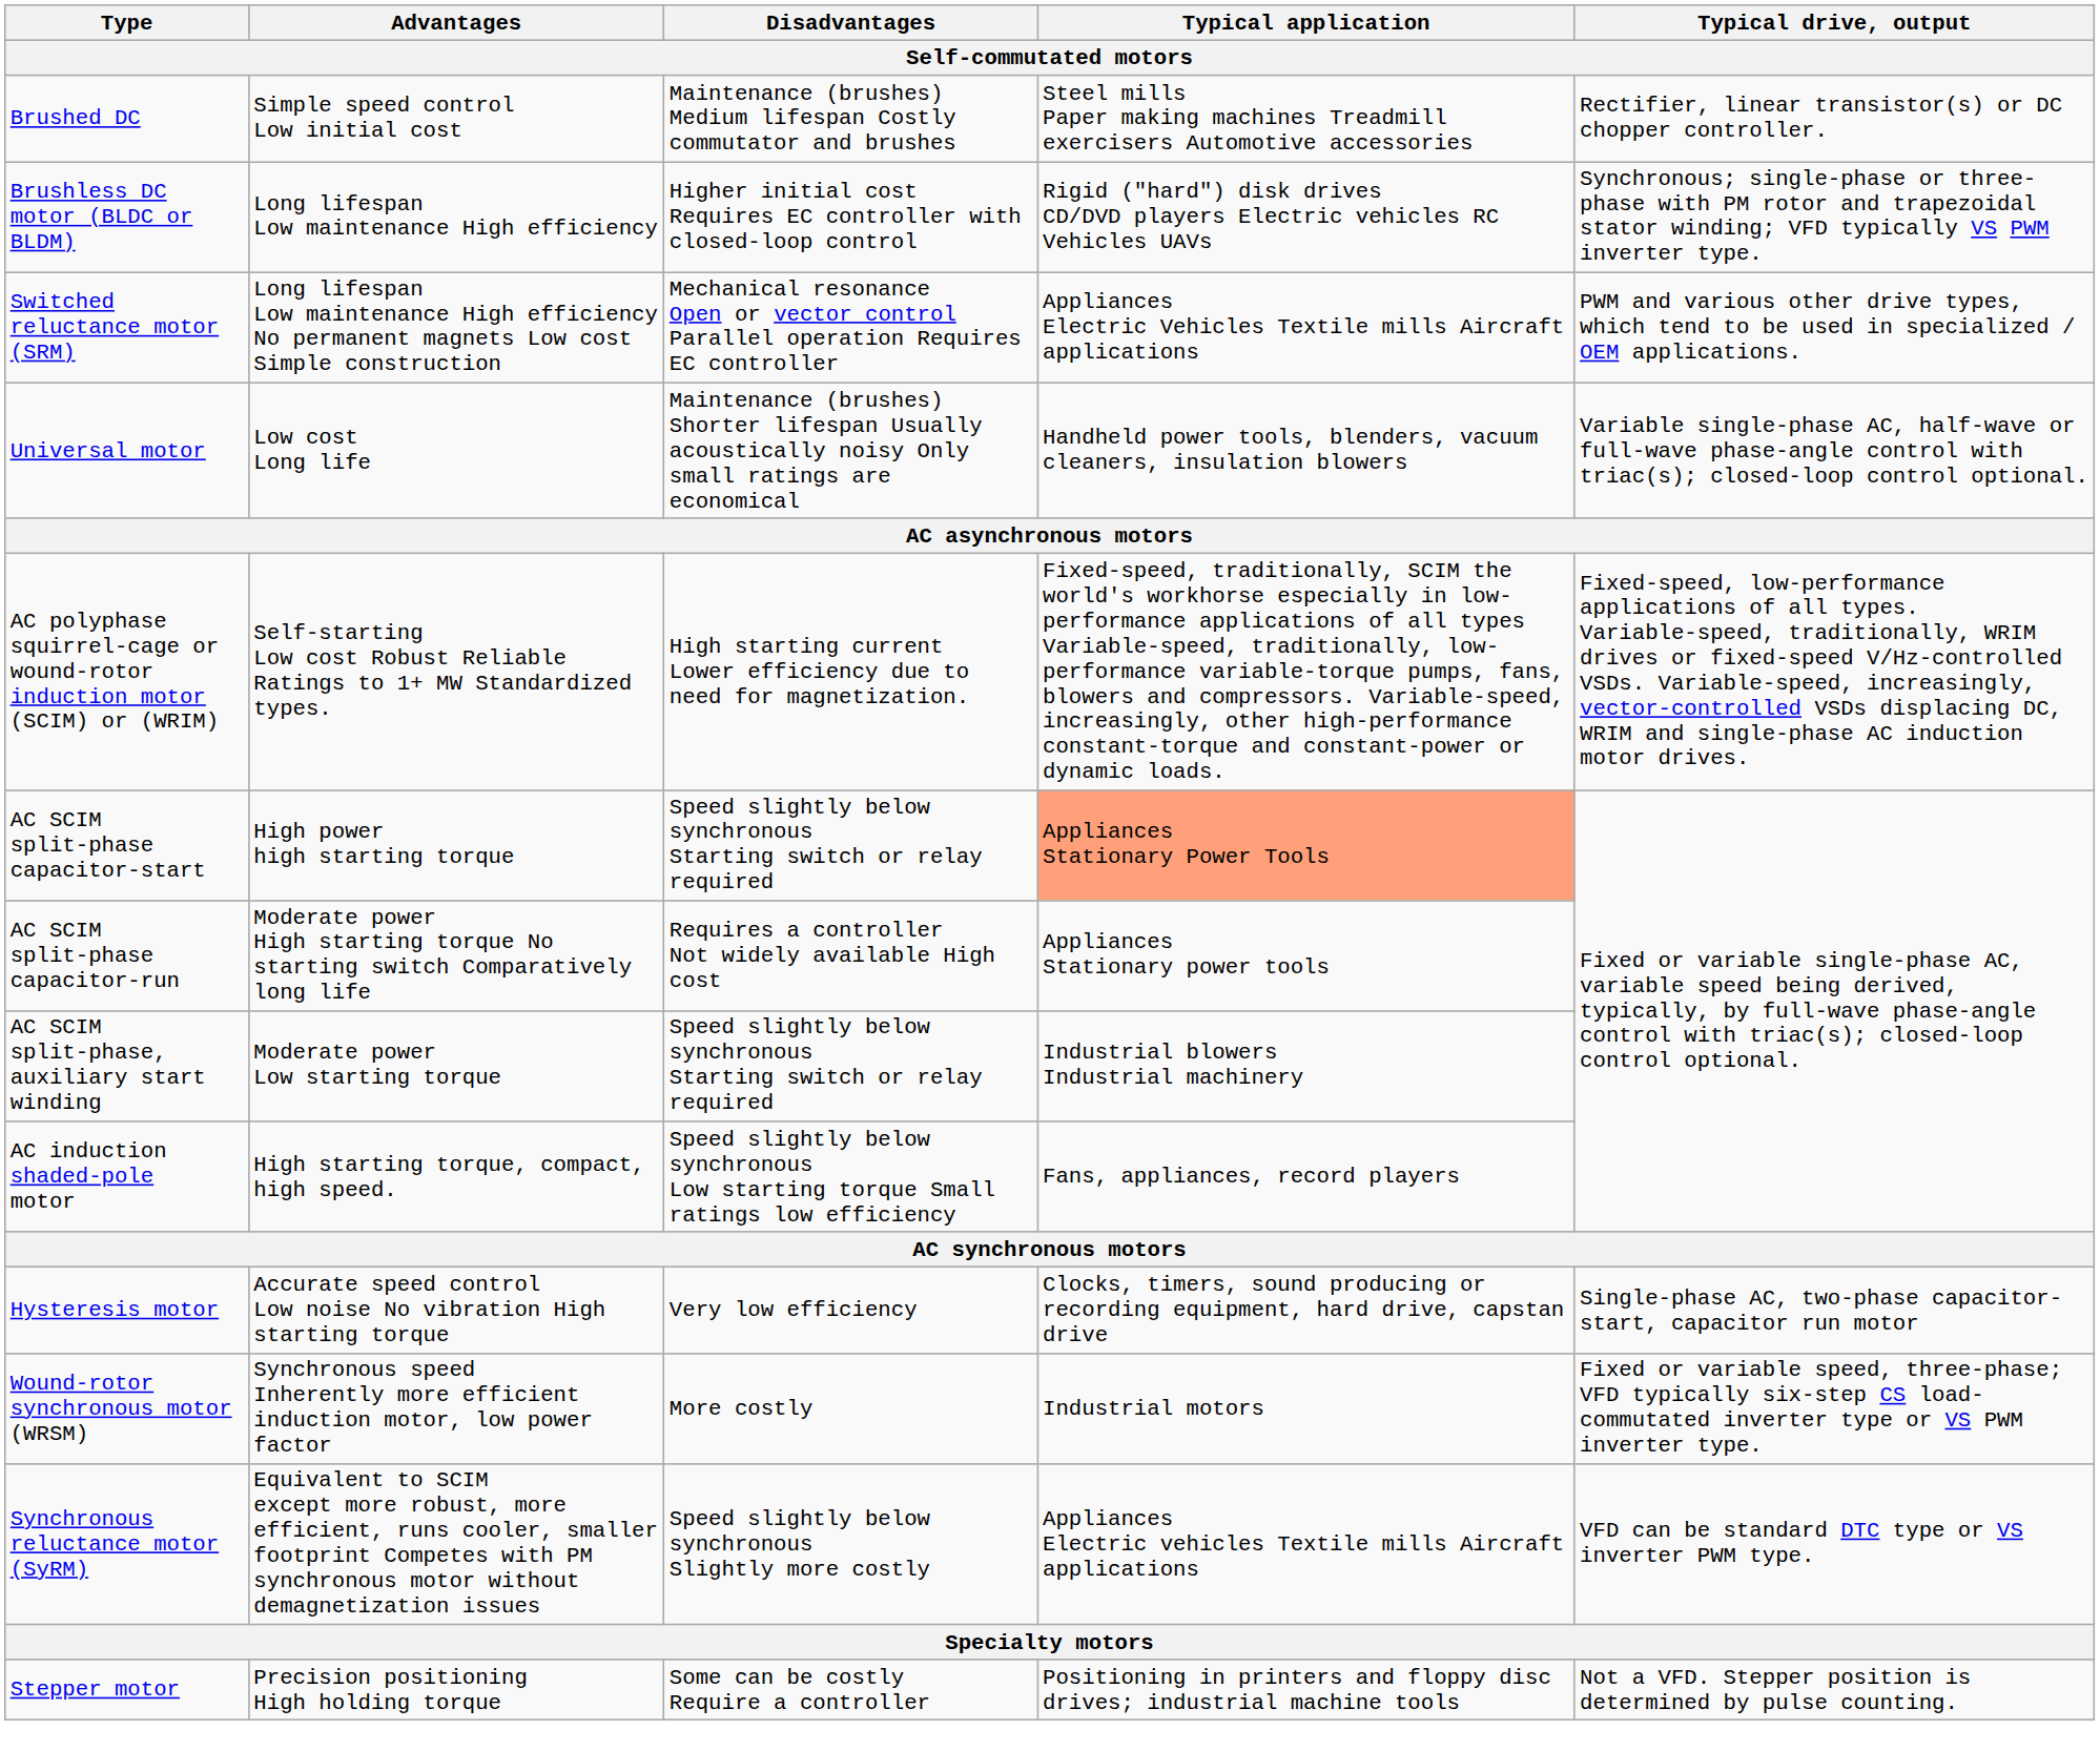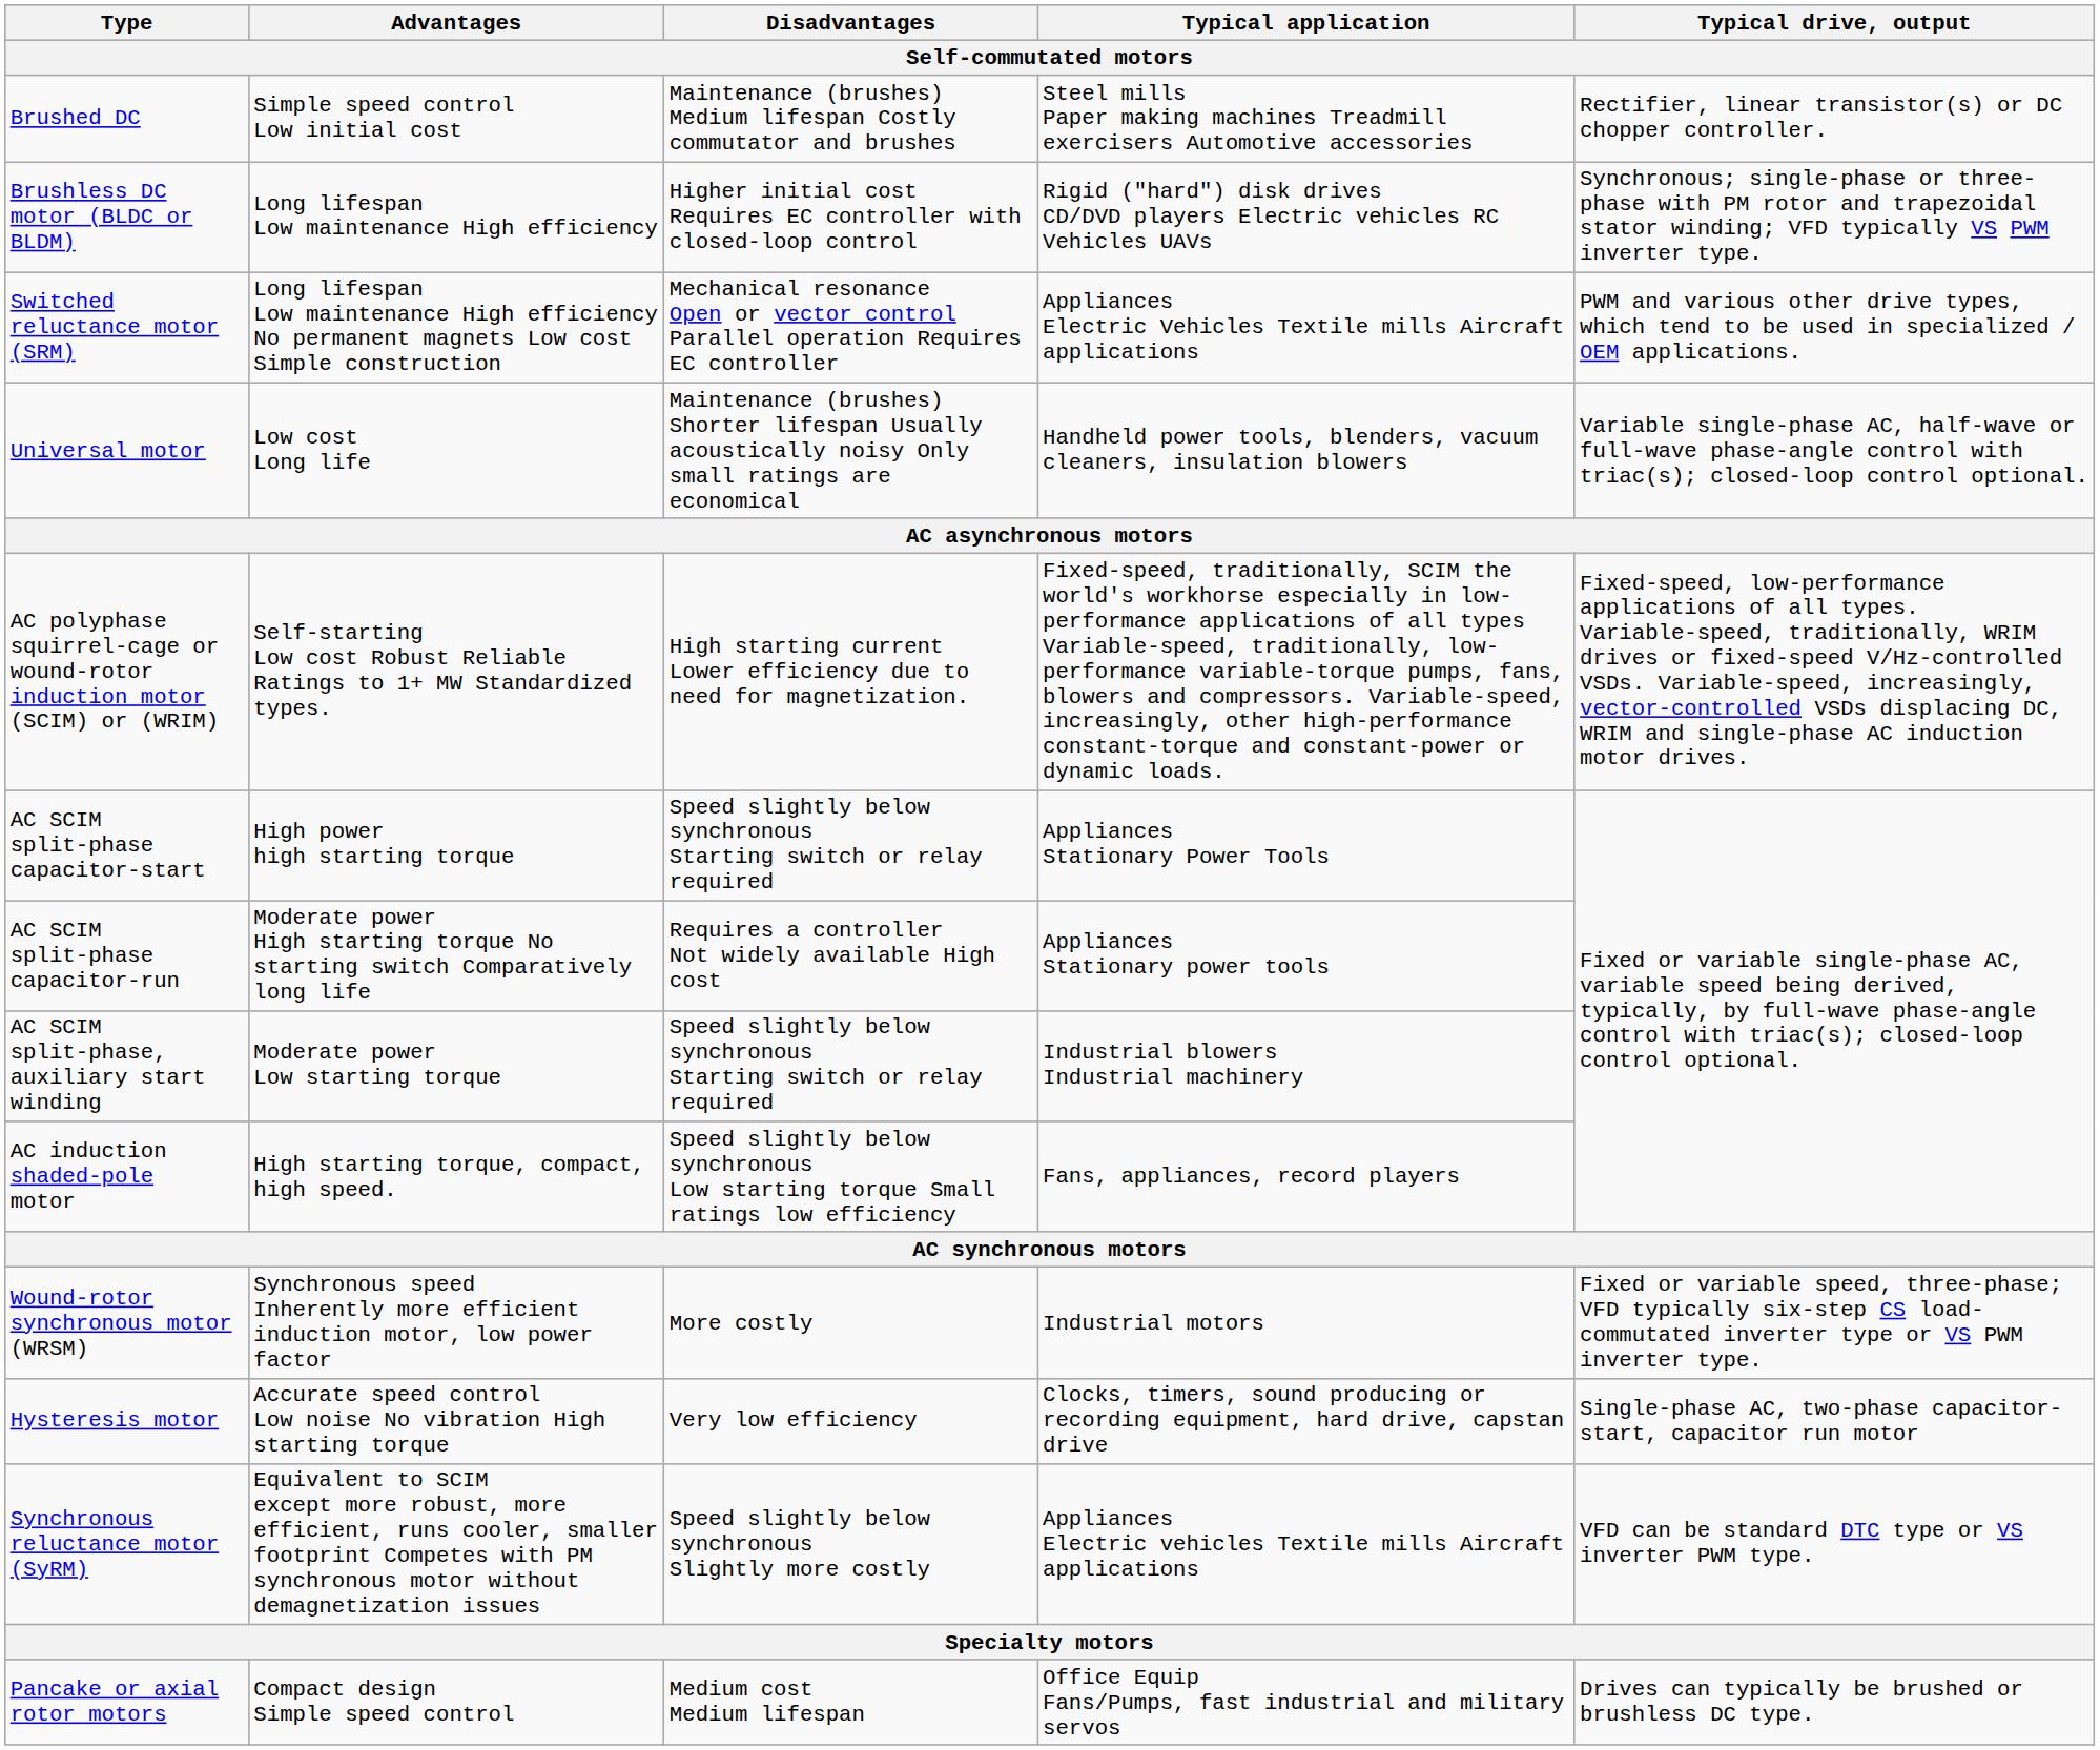AC SCIM split-phase capacitor-start | Typical application: lightsalmon background -> no background
rows swapped: Wound-rotor synchronous motor (WRSM) <-> Hysteresis motor
+ row: Pancake or axial rotor motors | Compact design Simple speed control | Medium cost Medium lifespan | Office Equip Fans/Pumps, fast industrial and military servos | Drives can typically be brushed or brushless DC type.
- row: Stepper motor | Precision positioning High holding torque | Some can be costly Require a controller | Positioning in printers and floppy disc drives; industrial machine tools | Not a VFD. Stepper position is determined by pulse counting.
